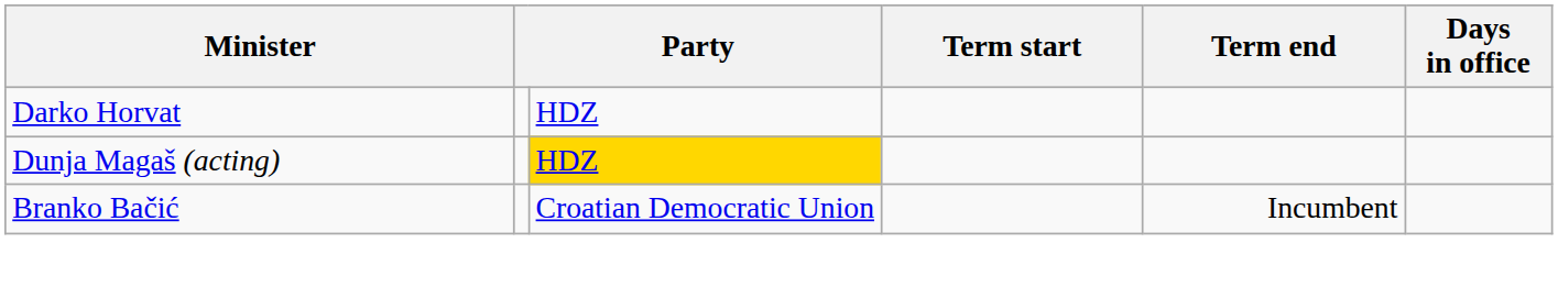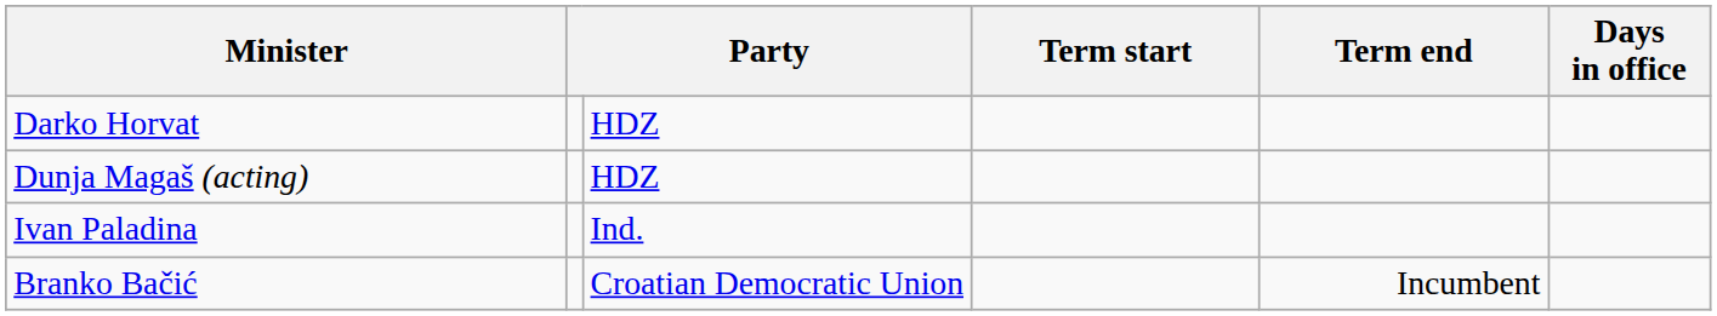Dunja Magaš (acting) | column 3: gold background -> no background
+ row: Ivan Paladina | Ind.
